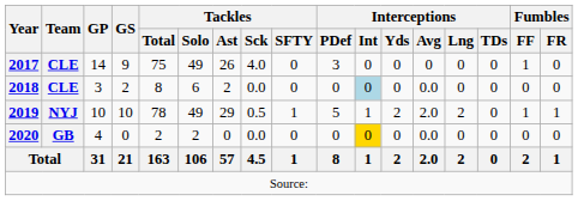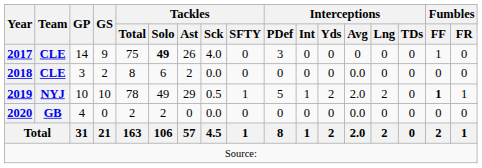2017 | Tackles / Solo: normal -> bold
2018 | Interceptions / Int: lightblue background -> no background
2019 | Fumbles / FF: normal -> bold
2020 | Interceptions / Int: gold background -> no background
